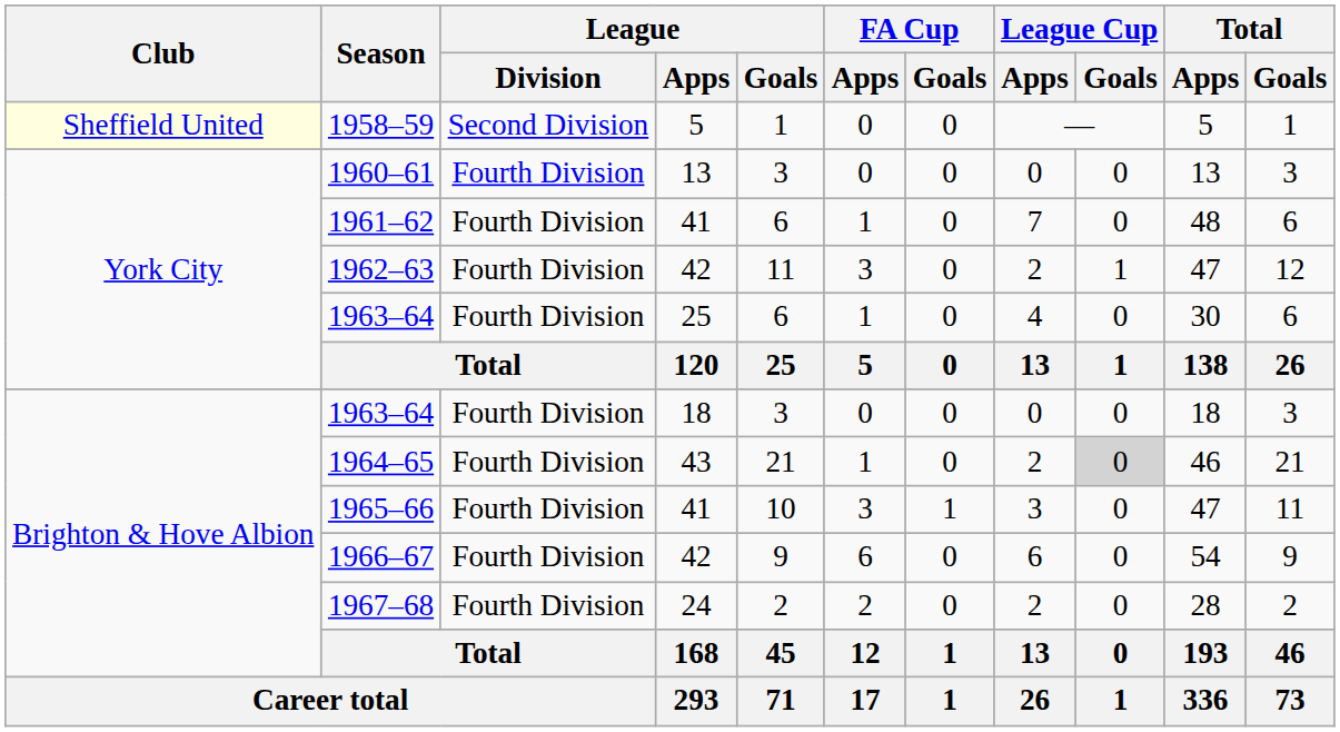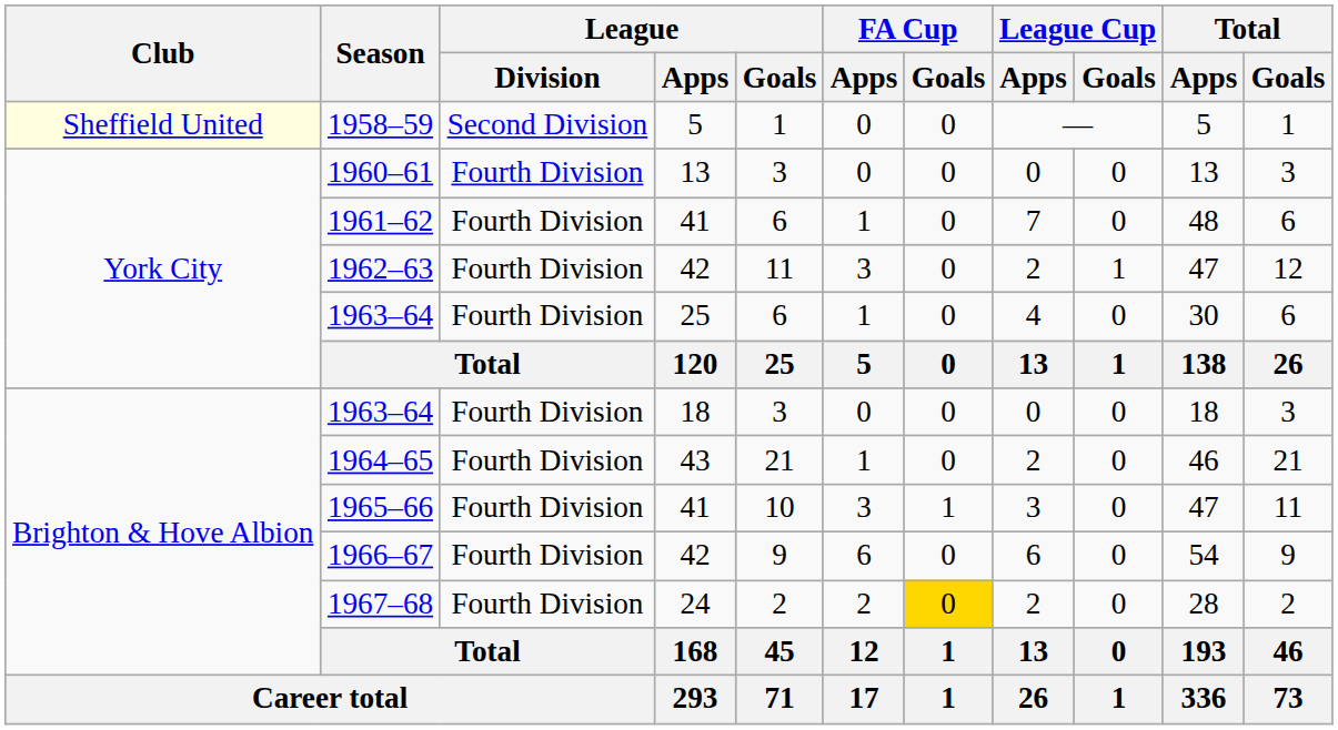1964–65 | League Cup / Goals: lightgrey background -> no background
1967–68 | FA Cup / Goals: no background -> gold background
